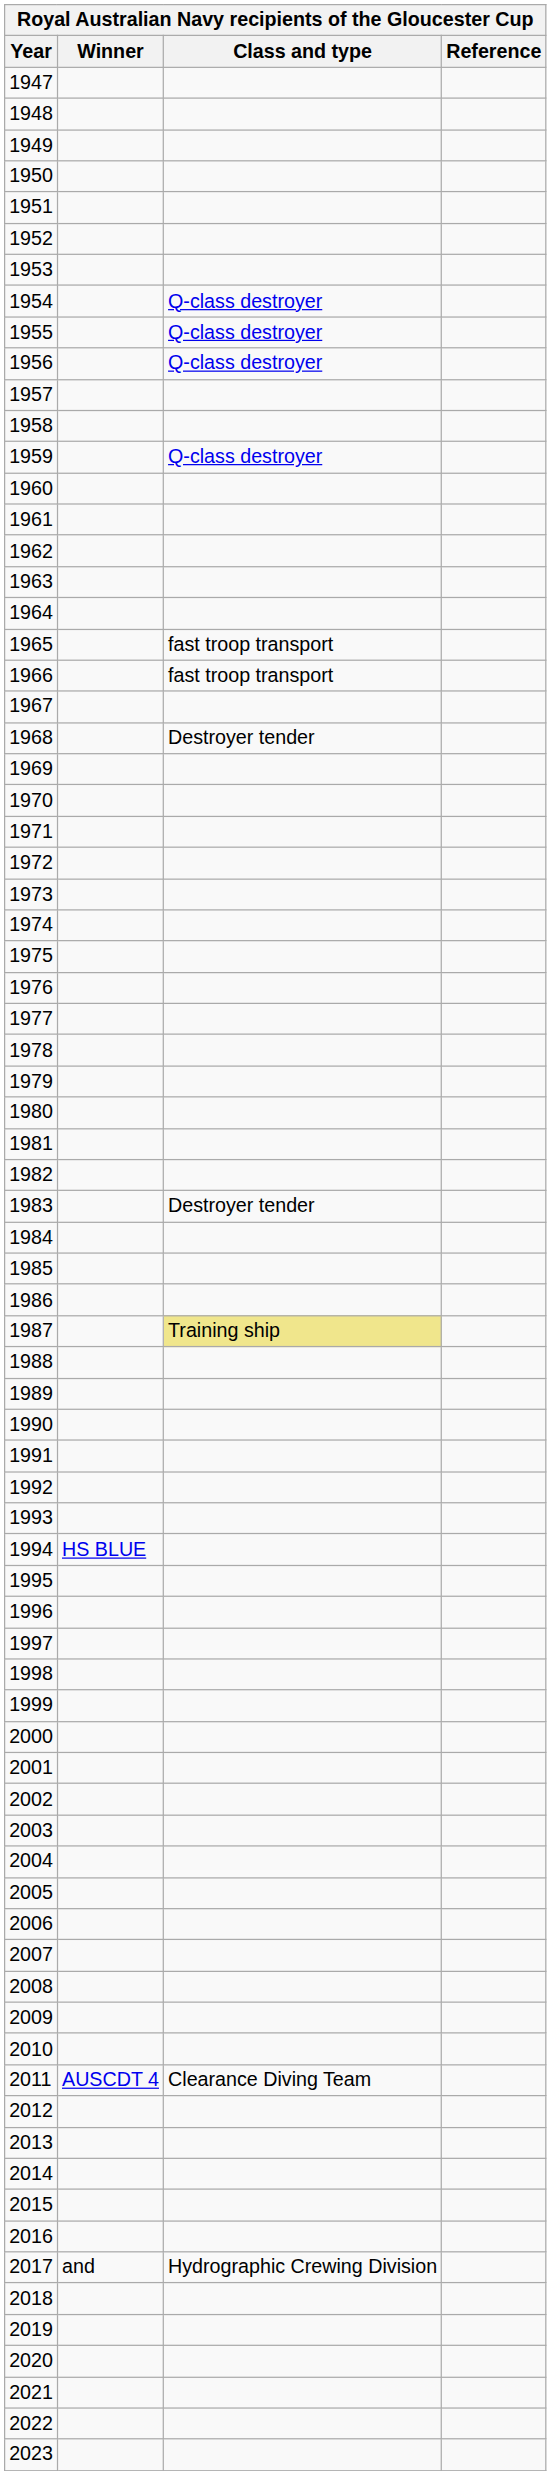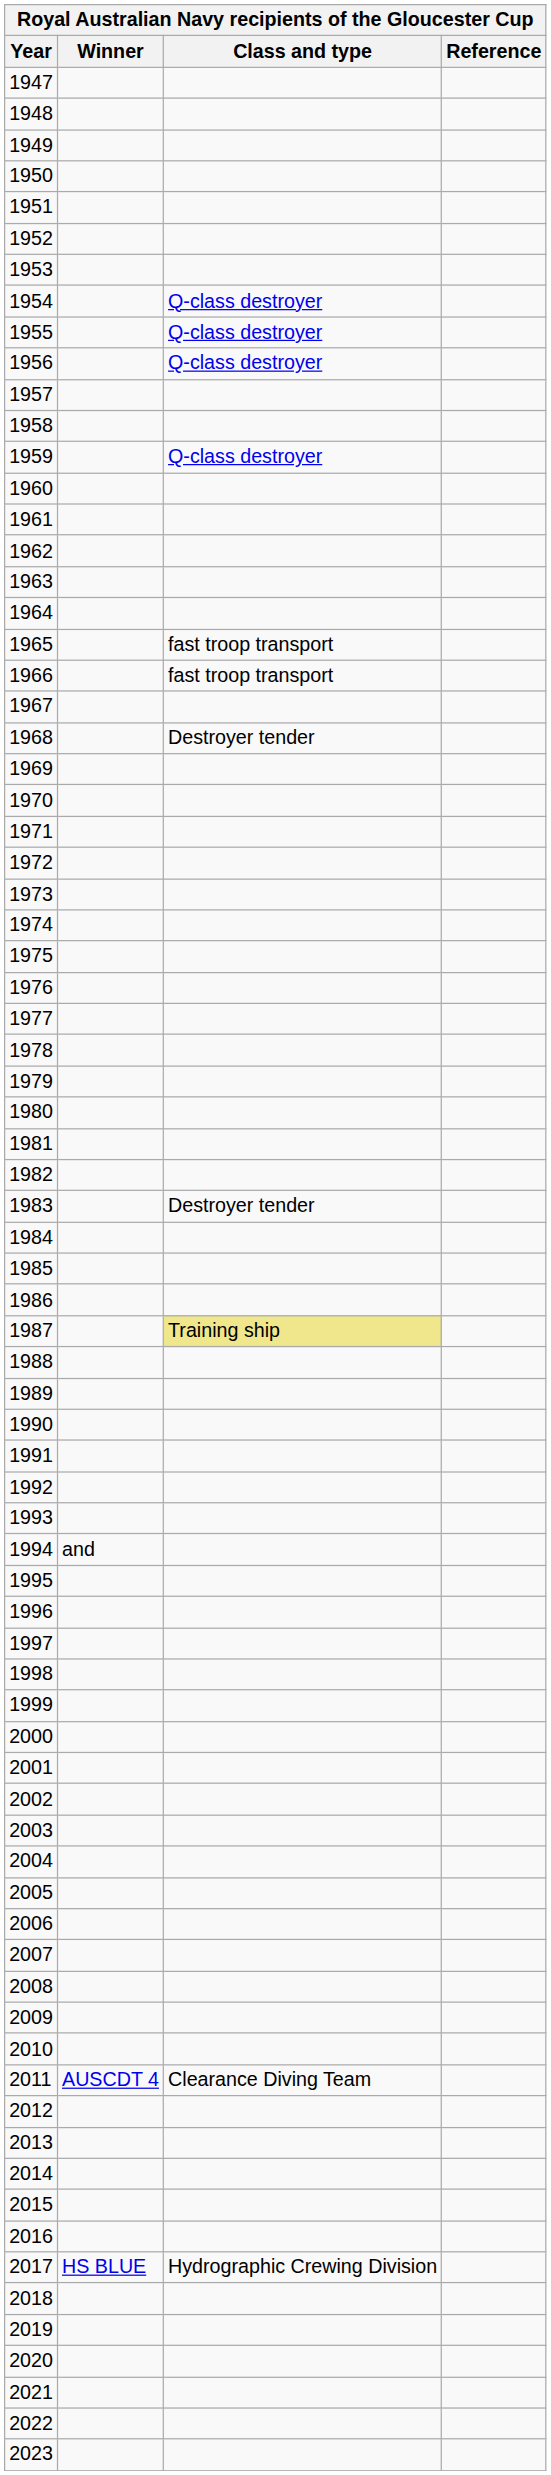1994 | Winner: HS BLUE -> and
2017 | Winner: and -> HS BLUE
